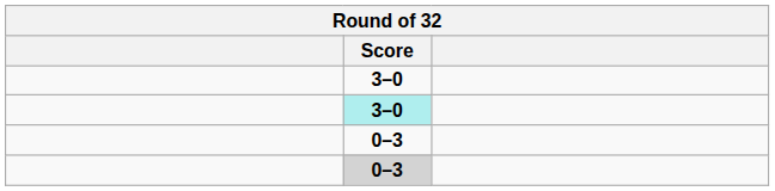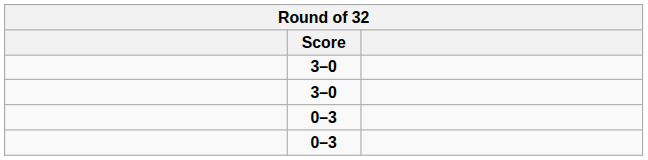row 4 | Score: paleturquoise background -> no background
row 6 | Score: lightgrey background -> no background
